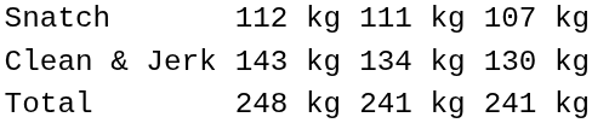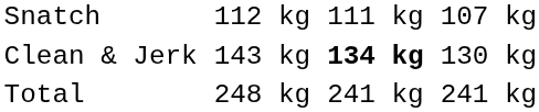Clean & Jerk | column 3: normal -> bold
